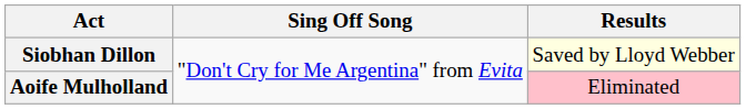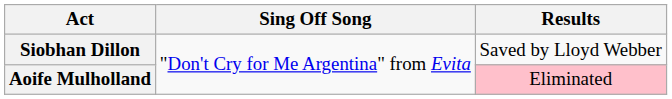Siobhan Dillon | Results: lightyellow background -> no background
